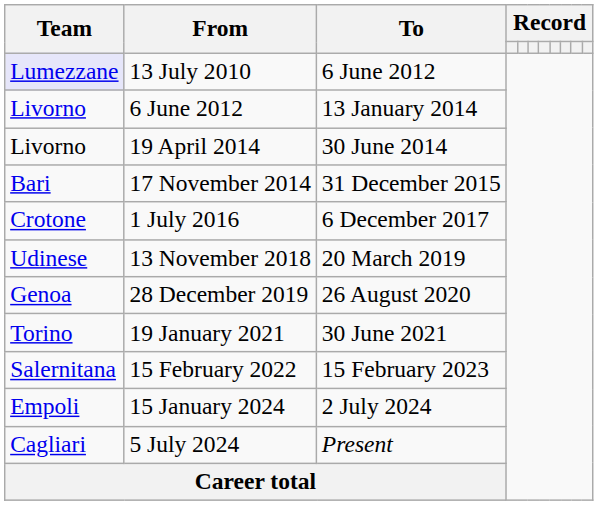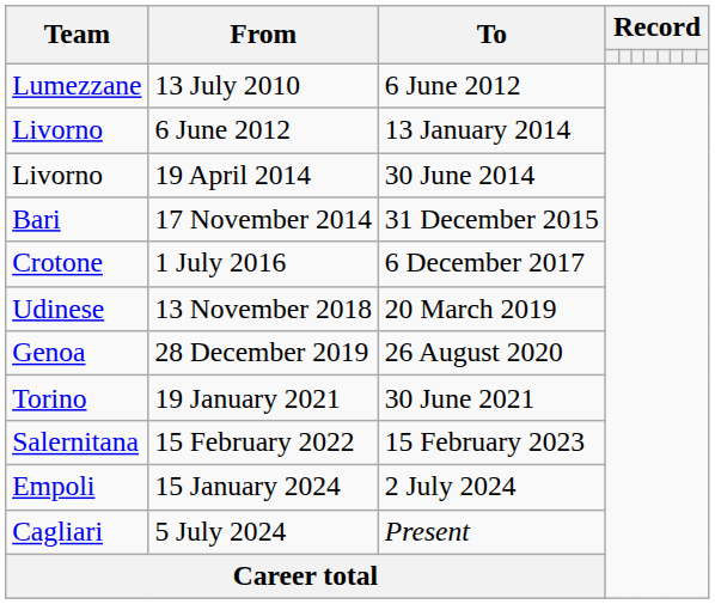13 July 2010 | Team: lavender background -> no background
